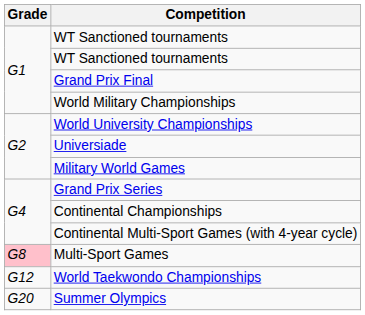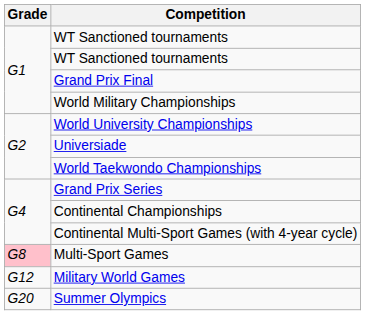row 8 | Competition: Military World Games -> World Taekwondo Championships
row 13 | Competition: World Taekwondo Championships -> Military World Games
